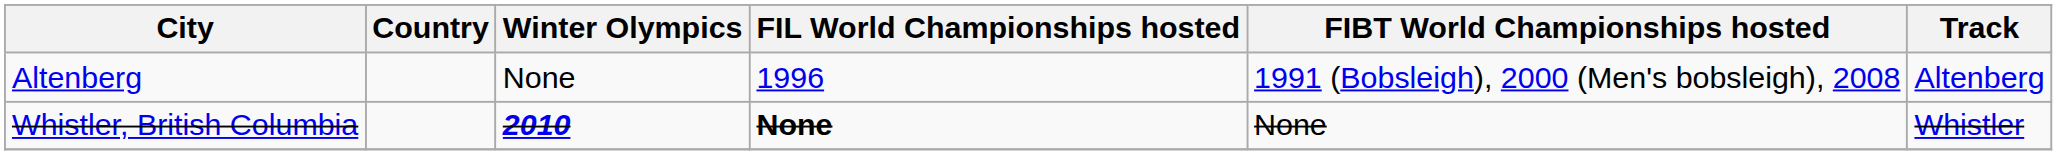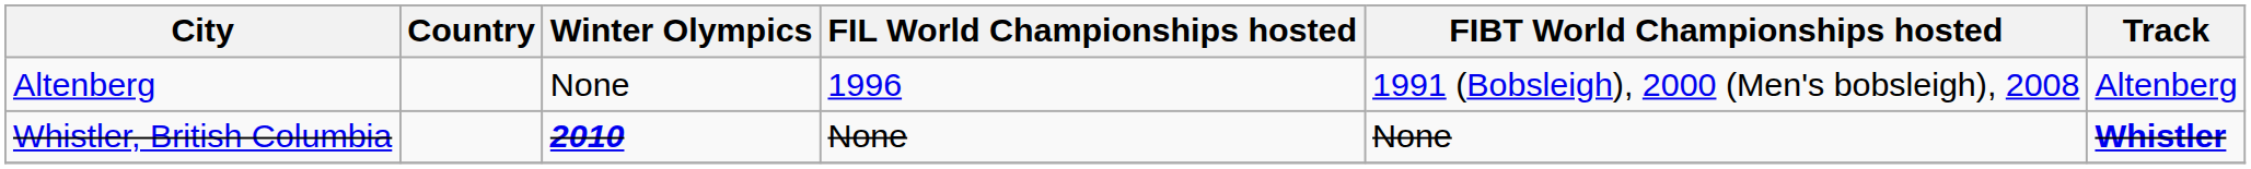Whistler, British Columbia | FIL World Championships hosted: bold -> normal
Whistler, British Columbia | Track: normal -> bold
